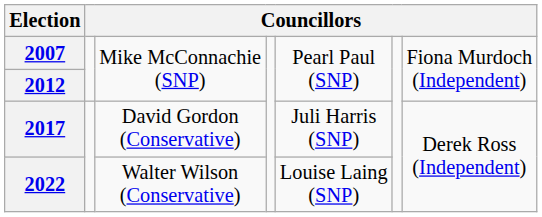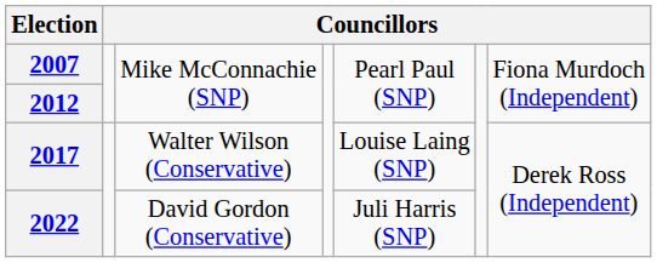2017 | column 3: David Gordon (Conservative) -> Walter Wilson (Conservative)
2017 | column 5: Juli Harris (SNP) -> Louise Laing (SNP)
2022 | column 3: Walter Wilson (Conservative) -> David Gordon (Conservative)
2022 | column 5: Louise Laing (SNP) -> Juli Harris (SNP)
